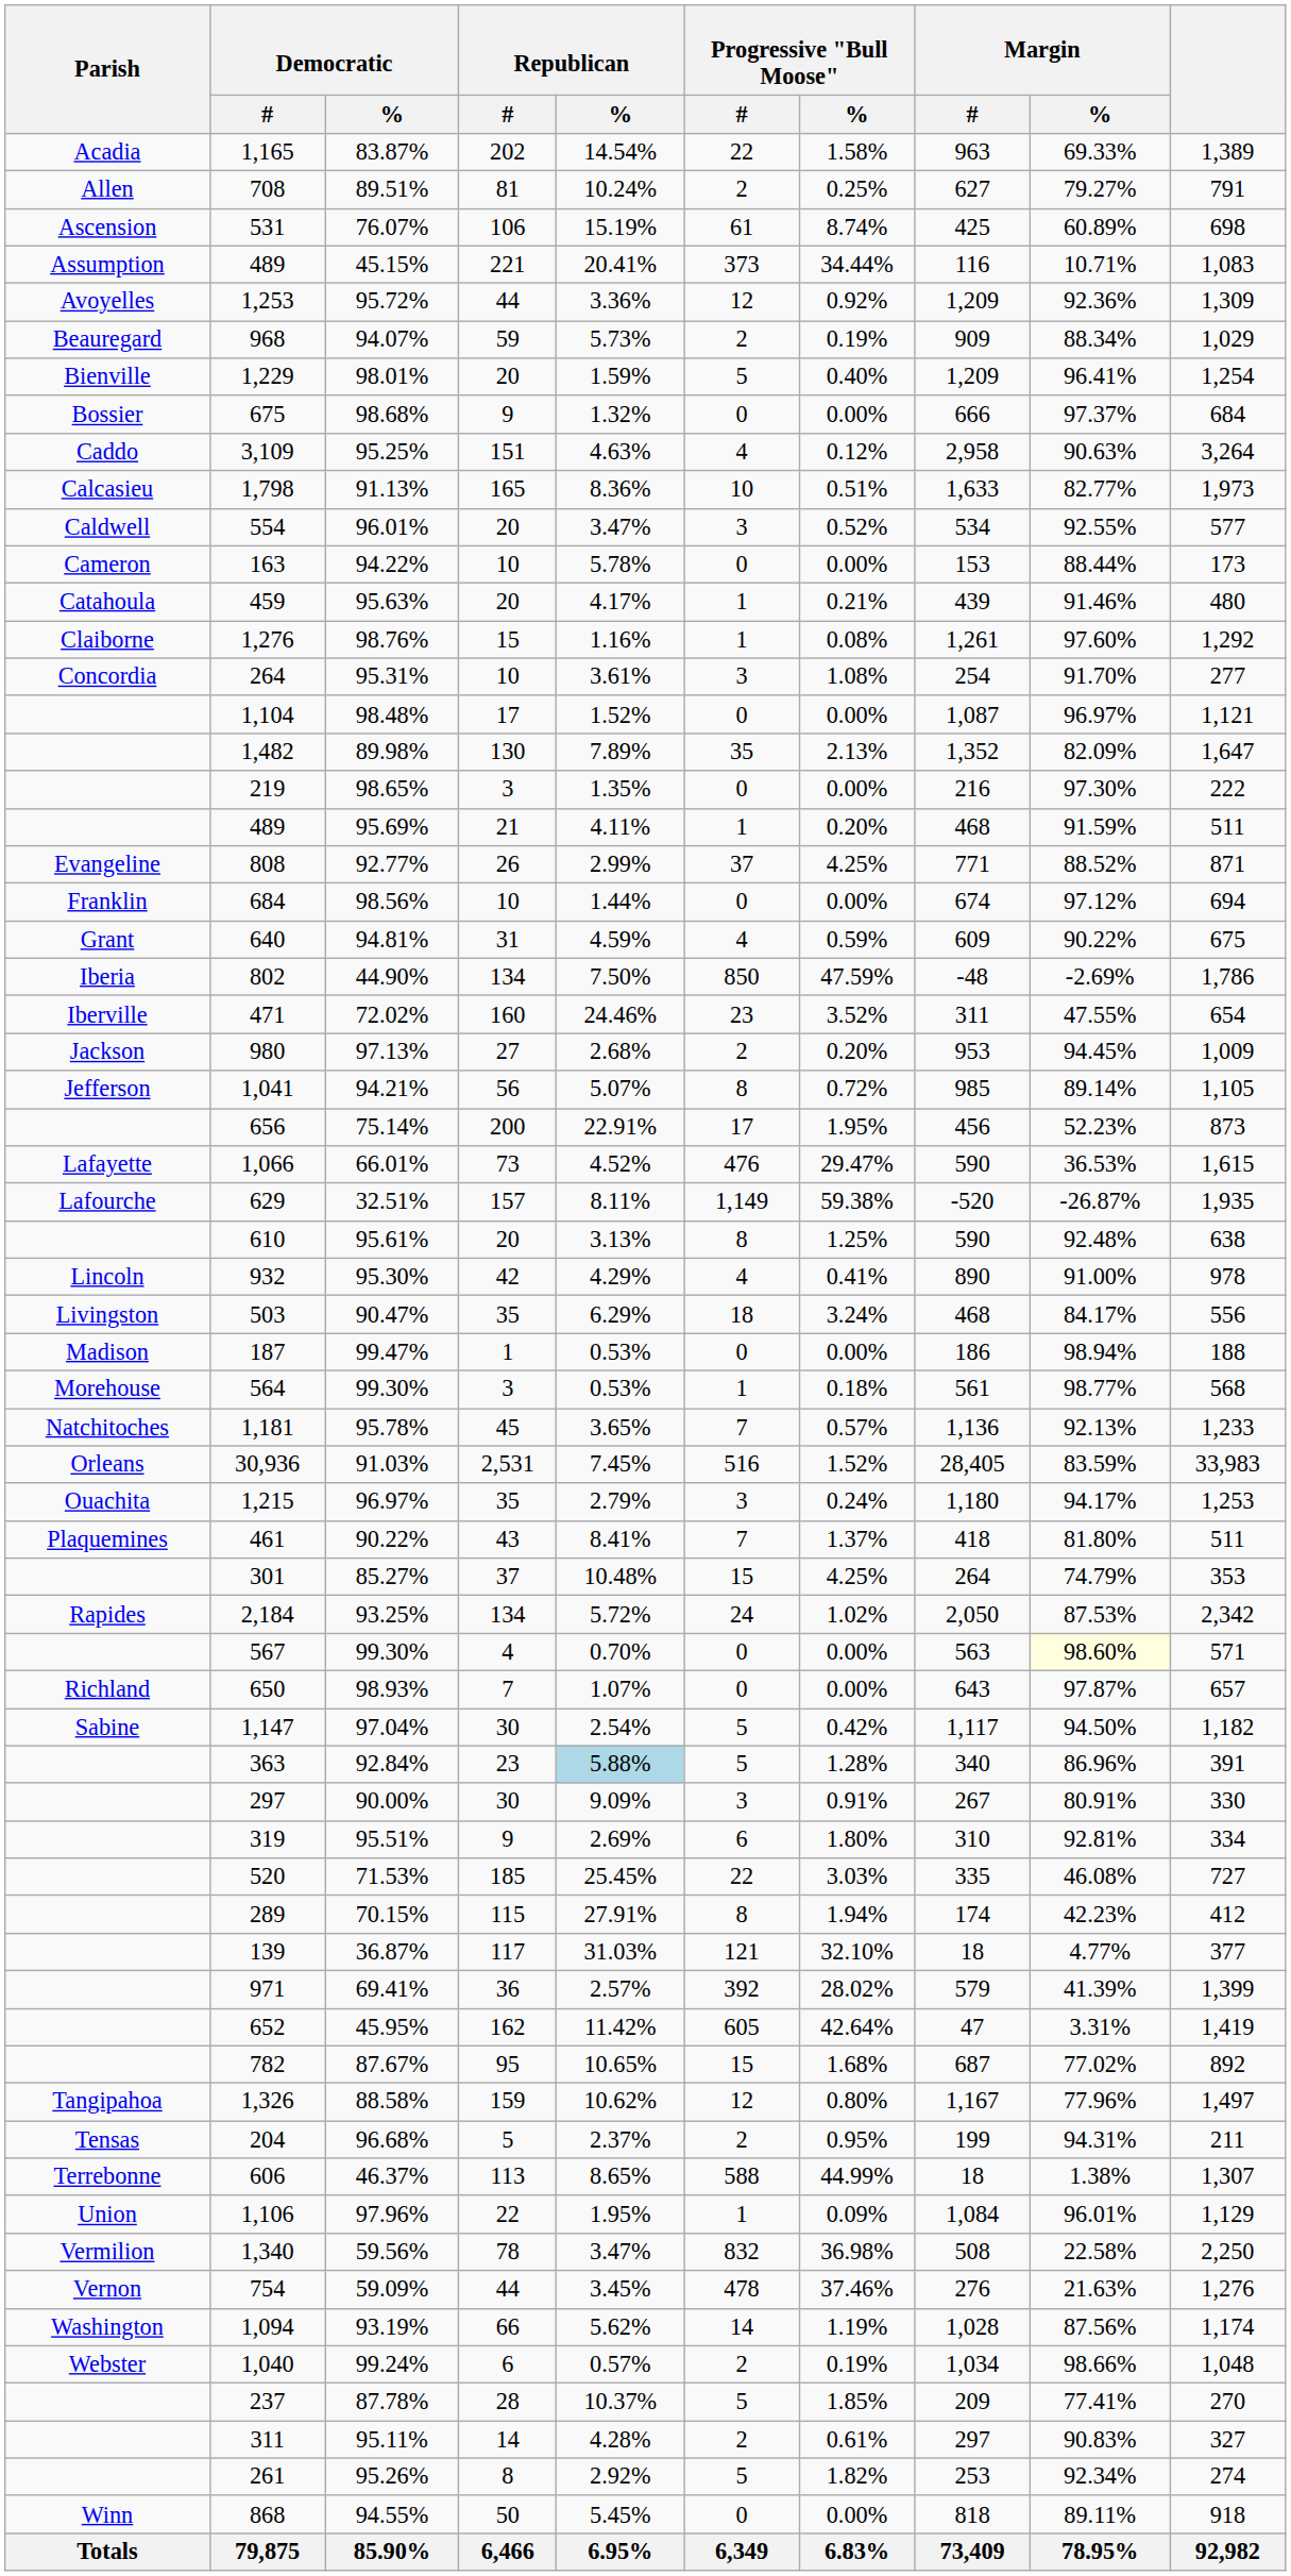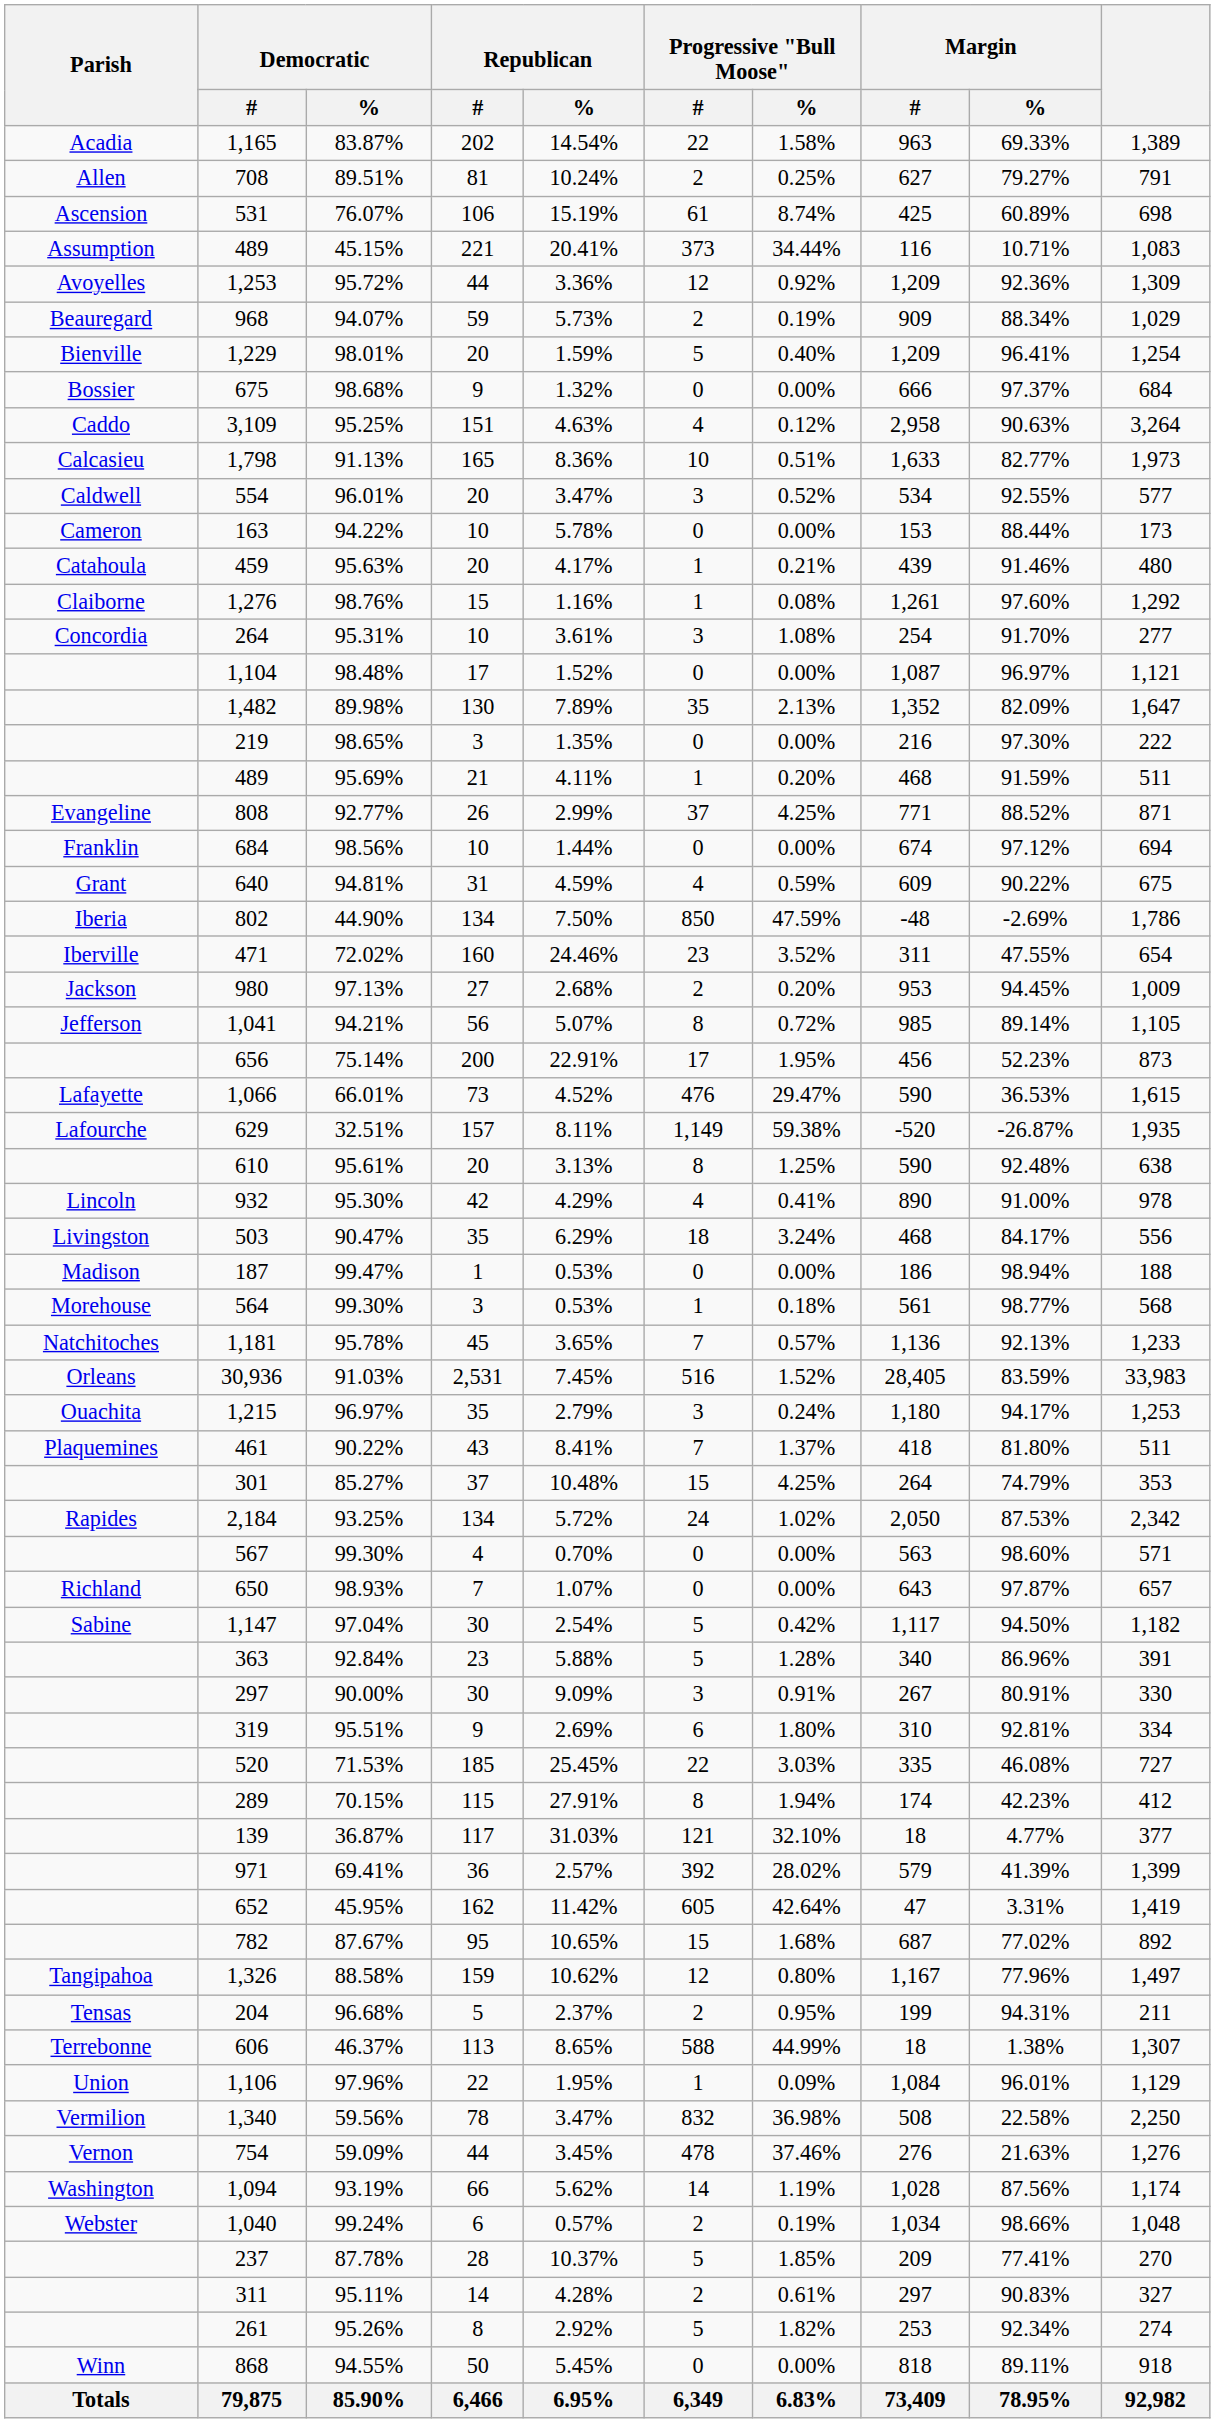567 | Margin / %: lightyellow background -> no background
363 | Republican / %: lightblue background -> no background
